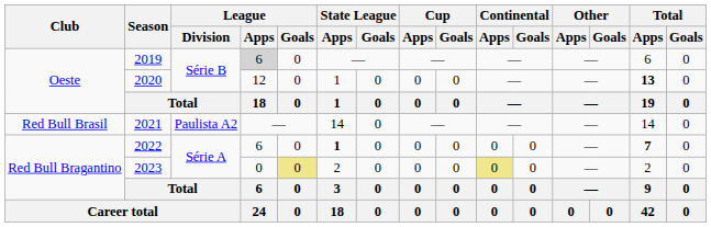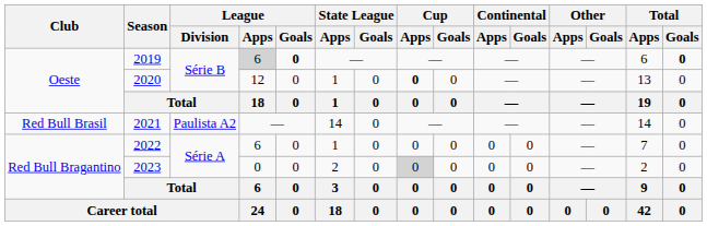2019 | League / Goals: normal -> bold
2019 | Total / Goals: normal -> bold
2020 | Cup / Apps: normal -> bold
2020 | Total / Apps: bold -> normal
2022 | State League / Apps: bold -> normal
2022 | Total / Apps: bold -> normal
2023 | League / Goals: khaki background -> no background
2023 | Cup / Apps: no background -> lightgrey background
2023 | Continental / Apps: khaki background -> no background
